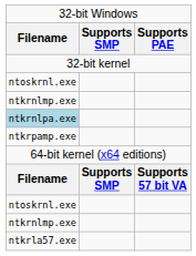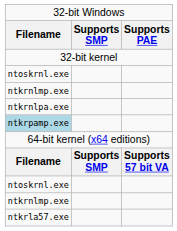ntkrnlpa.exe | column 1: lightblue background -> no background
ntkrpamp.exe | column 1: no background -> lightblue background
